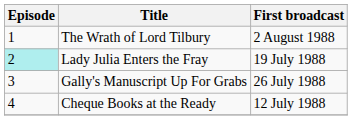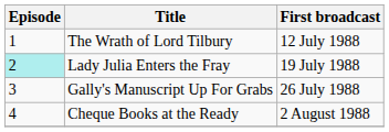The Wrath of Lord Tilbury | First broadcast: 2 August 1988 -> 12 July 1988
Cheque Books at the Ready | First broadcast: 12 July 1988 -> 2 August 1988
